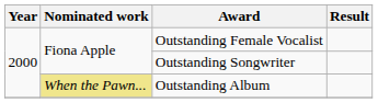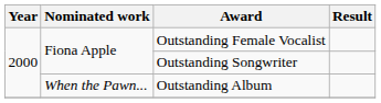Outstanding Album | Nominated work: khaki background -> no background
